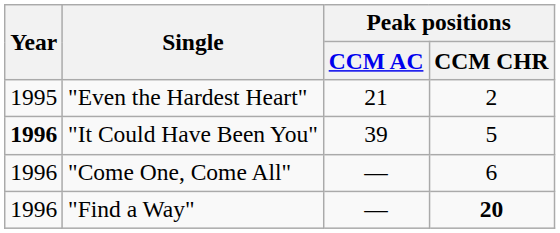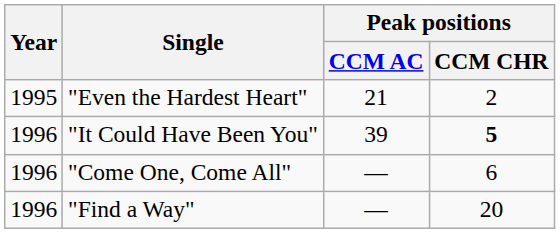"It Could Have Been You" | Year: bold -> normal
"It Could Have Been You" | Peak positions / CCM CHR: normal -> bold
"Find a Way" | Peak positions / CCM CHR: bold -> normal
